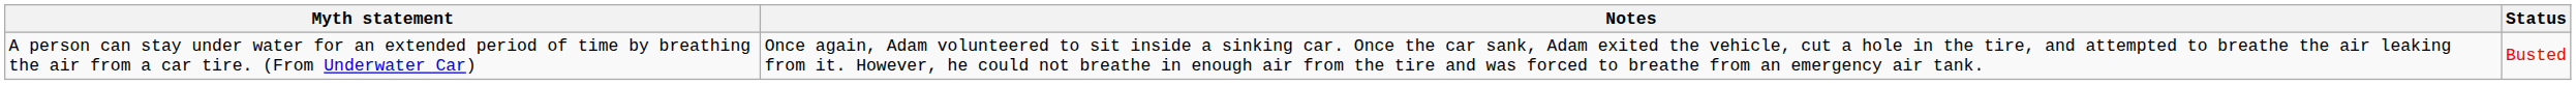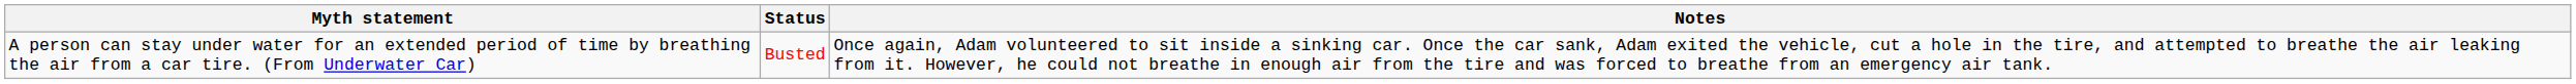columns swapped: Status <-> Notes
